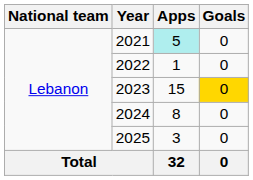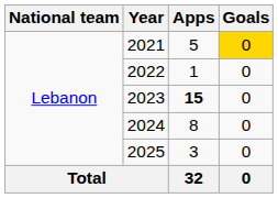2021 | Apps: paleturquoise background -> no background
2021 | Goals: no background -> gold background
2023 | Apps: normal -> bold
2023 | Goals: gold background -> no background
